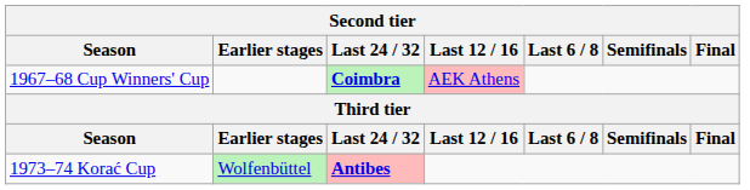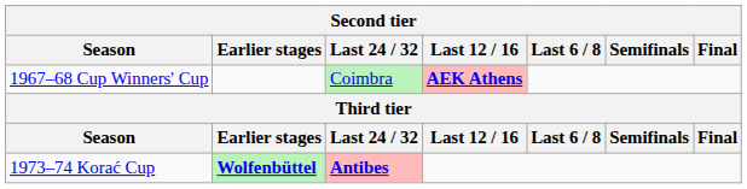1967–68 Cup Winners' Cup | Last 24 / 32: bold -> normal
1967–68 Cup Winners' Cup | Last 12 / 16: normal -> bold
1973–74 Korać Cup | Earlier stages: normal -> bold
